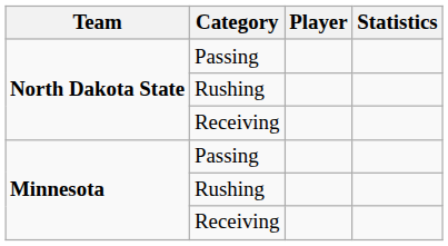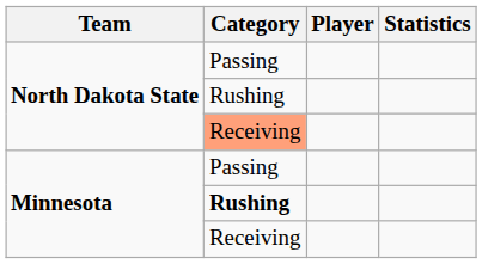North Dakota State / Receiving | Category: no background -> lightsalmon background
Minnesota / Rushing | Category: normal -> bold
